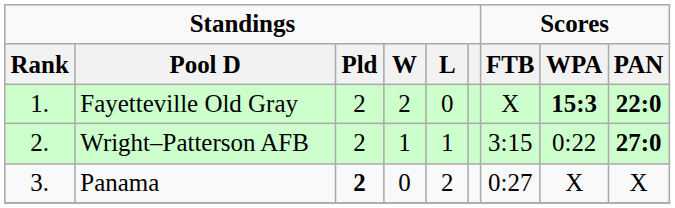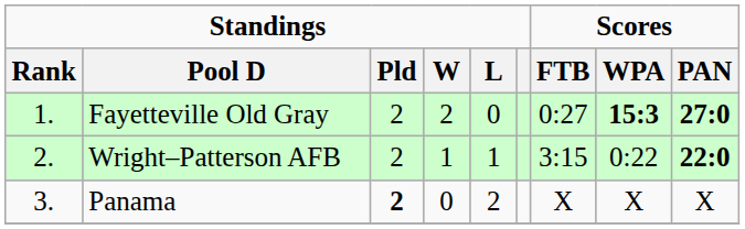Fayetteville Old Gray | Scores / FTB: X -> 0:27
Fayetteville Old Gray | Scores / PAN: 22:0 -> 27:0
Wright–Patterson AFB | Scores / PAN: 27:0 -> 22:0
Panama | Scores / FTB: 0:27 -> X
